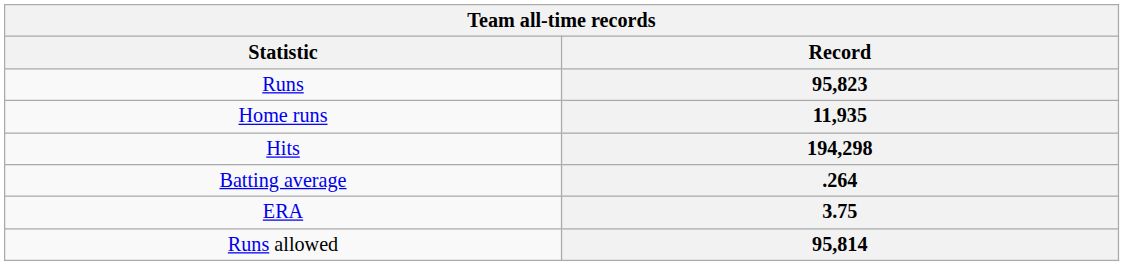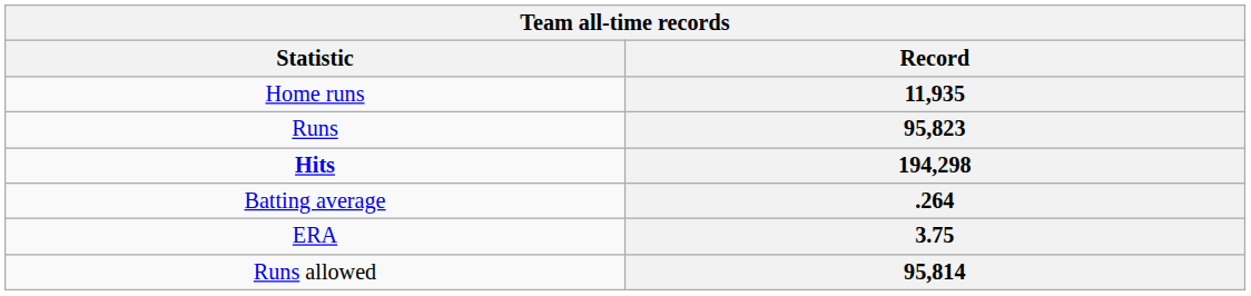rows swapped: 11,935 <-> 95,823
194,298 | Statistic: normal -> bold
